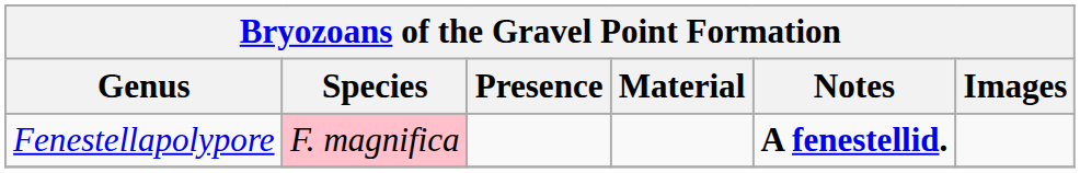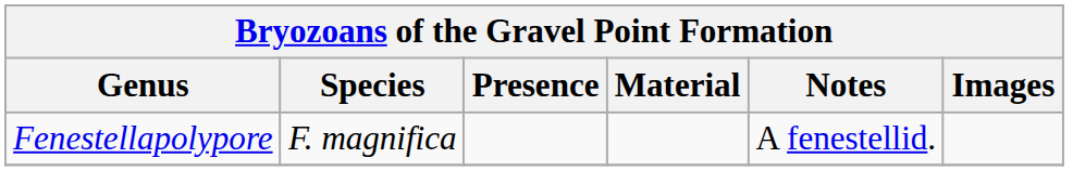Fenestellapolypore | Species: pink background -> no background
Fenestellapolypore | Notes: bold -> normal
